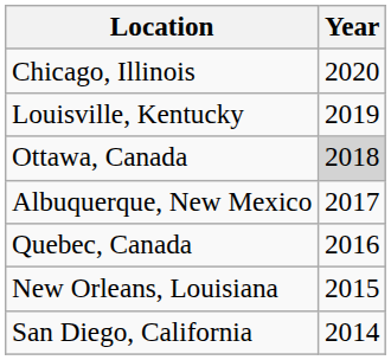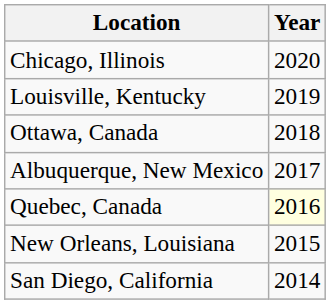Ottawa, Canada | Year: lightgrey background -> no background
Quebec, Canada | Year: no background -> lightyellow background
